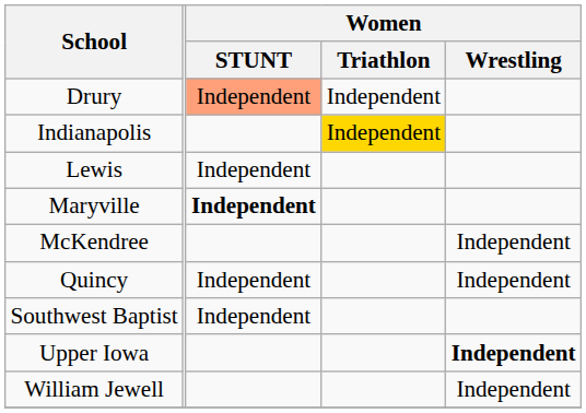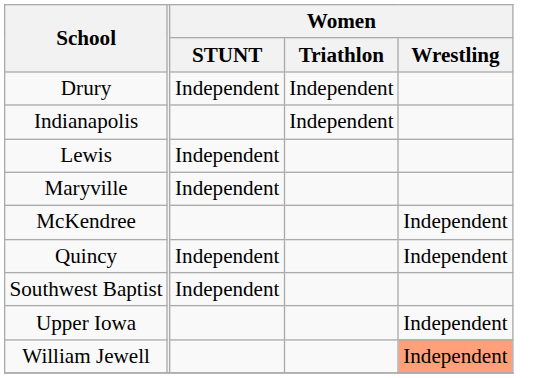Drury | Women / STUNT: lightsalmon background -> no background
Indianapolis | Women / Triathlon: gold background -> no background
Maryville | Women / STUNT: bold -> normal
Upper Iowa | Women / Wrestling: bold -> normal
William Jewell | Women / Wrestling: no background -> lightsalmon background
